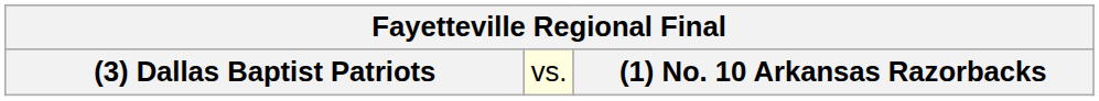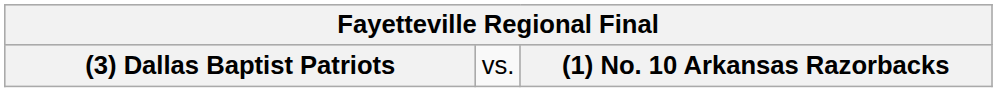(3) Dallas Baptist Patriots | column 2: lightyellow background -> no background
